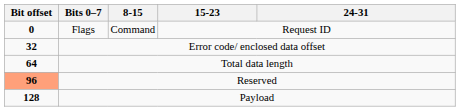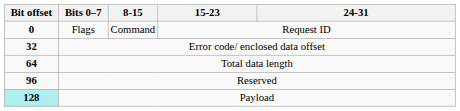Reserved | Bit offset: lightsalmon background -> no background
Payload | Bit offset: no background -> paleturquoise background
